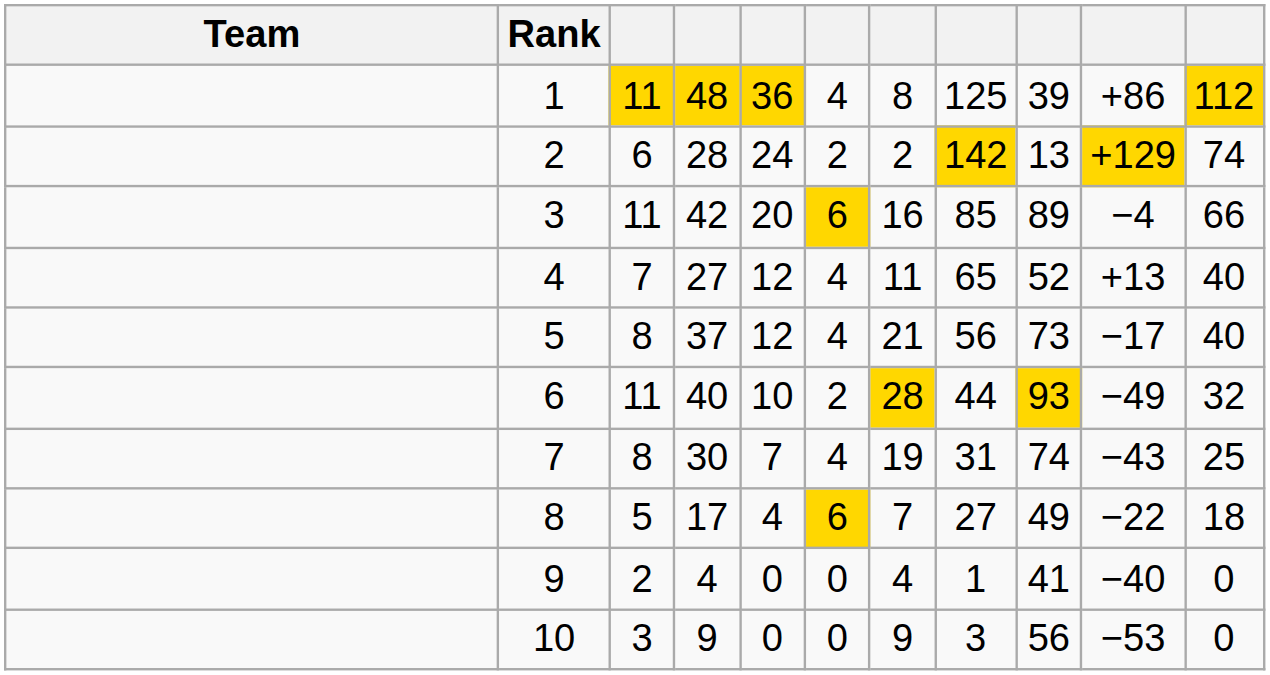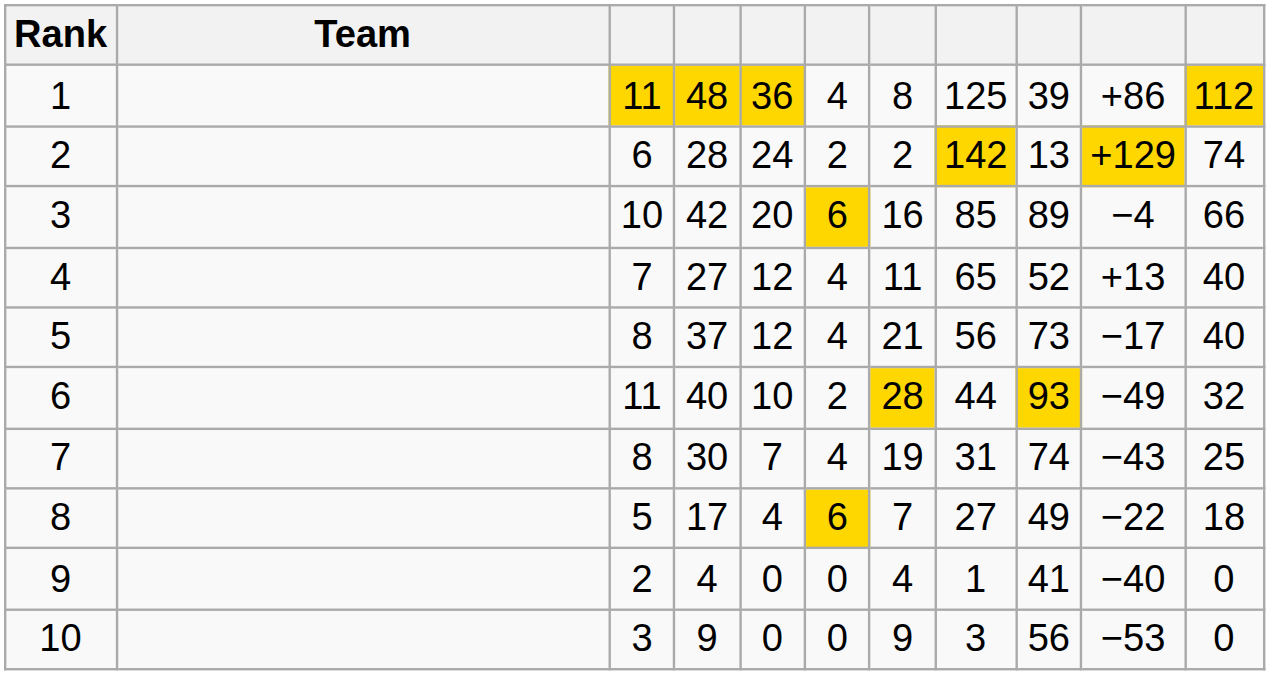columns swapped: Rank <-> Team
row 4 | column 3: 11 -> 10
